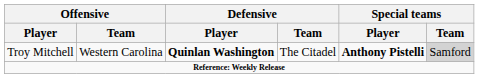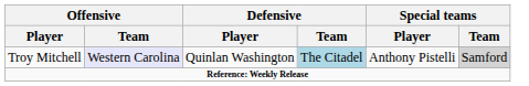Troy Mitchell | Offensive / Team: no background -> lavender background
Troy Mitchell | Defensive / Player: bold -> normal
Troy Mitchell | Defensive / Team: no background -> lightblue background
Troy Mitchell | Special teams / Player: bold -> normal
